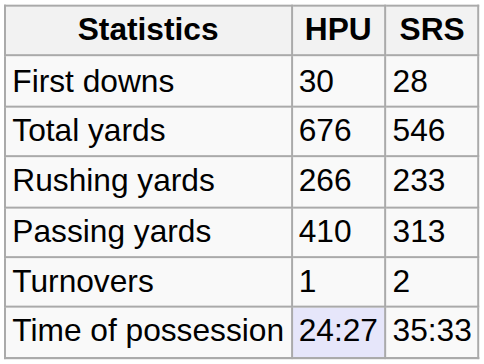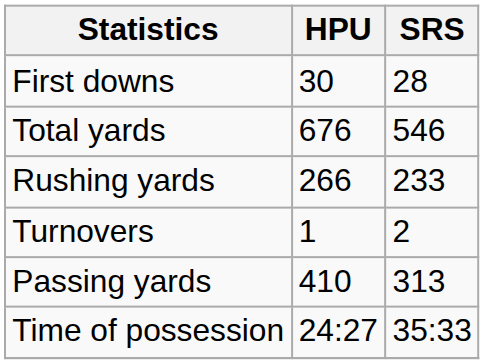rows swapped: Passing yards <-> Turnovers
Time of possession | HPU: lavender background -> no background
